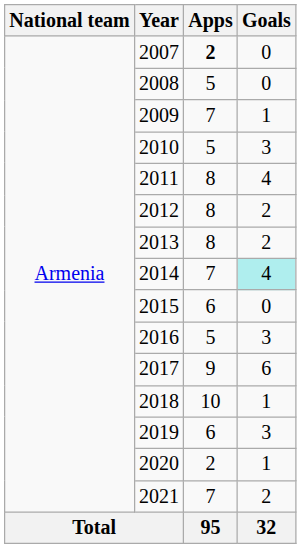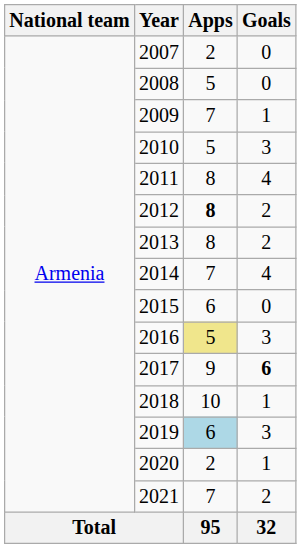2007 | Apps: bold -> normal
2012 | Apps: normal -> bold
2014 | Goals: paleturquoise background -> no background
2016 | Apps: no background -> khaki background
2017 | Goals: normal -> bold
2019 | Apps: no background -> lightblue background
